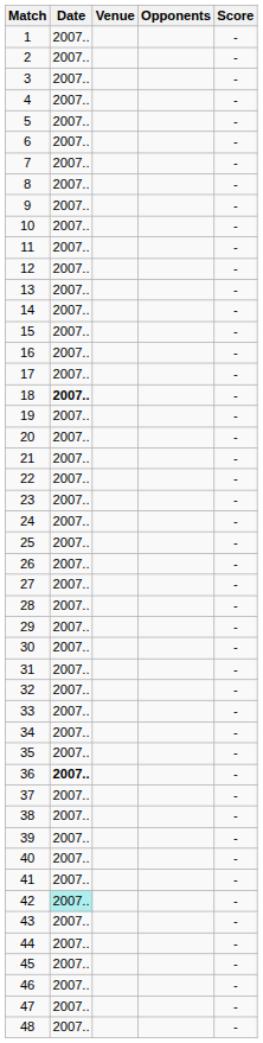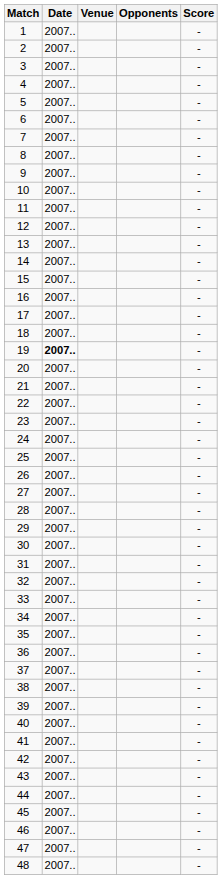18 | Date: bold -> normal
19 | Date: normal -> bold
36 | Date: bold -> normal
42 | Date: paleturquoise background -> no background
